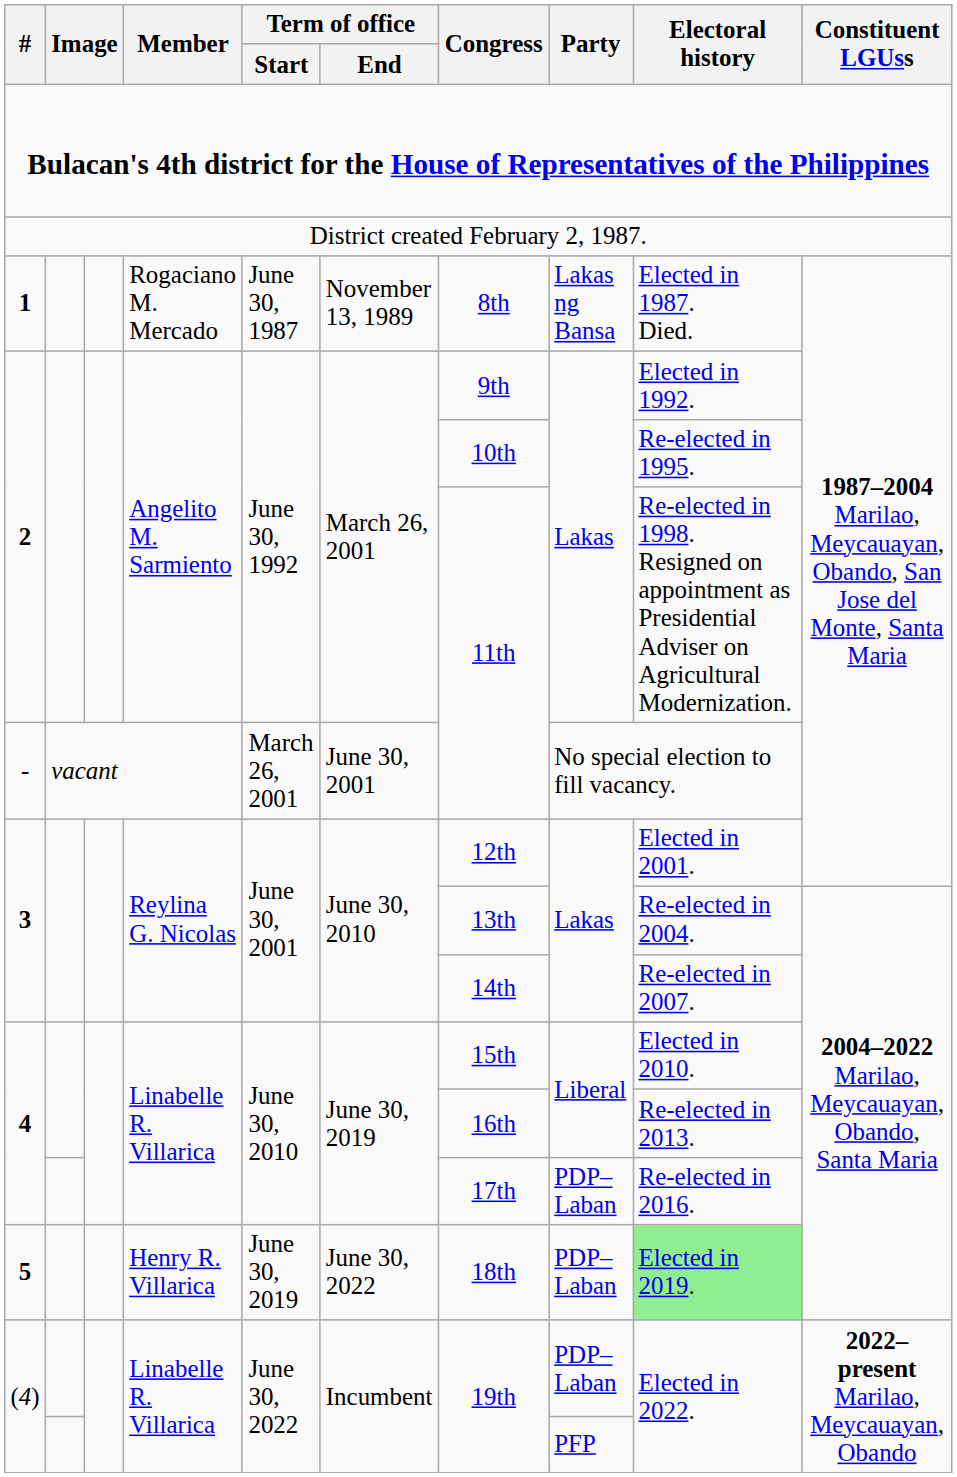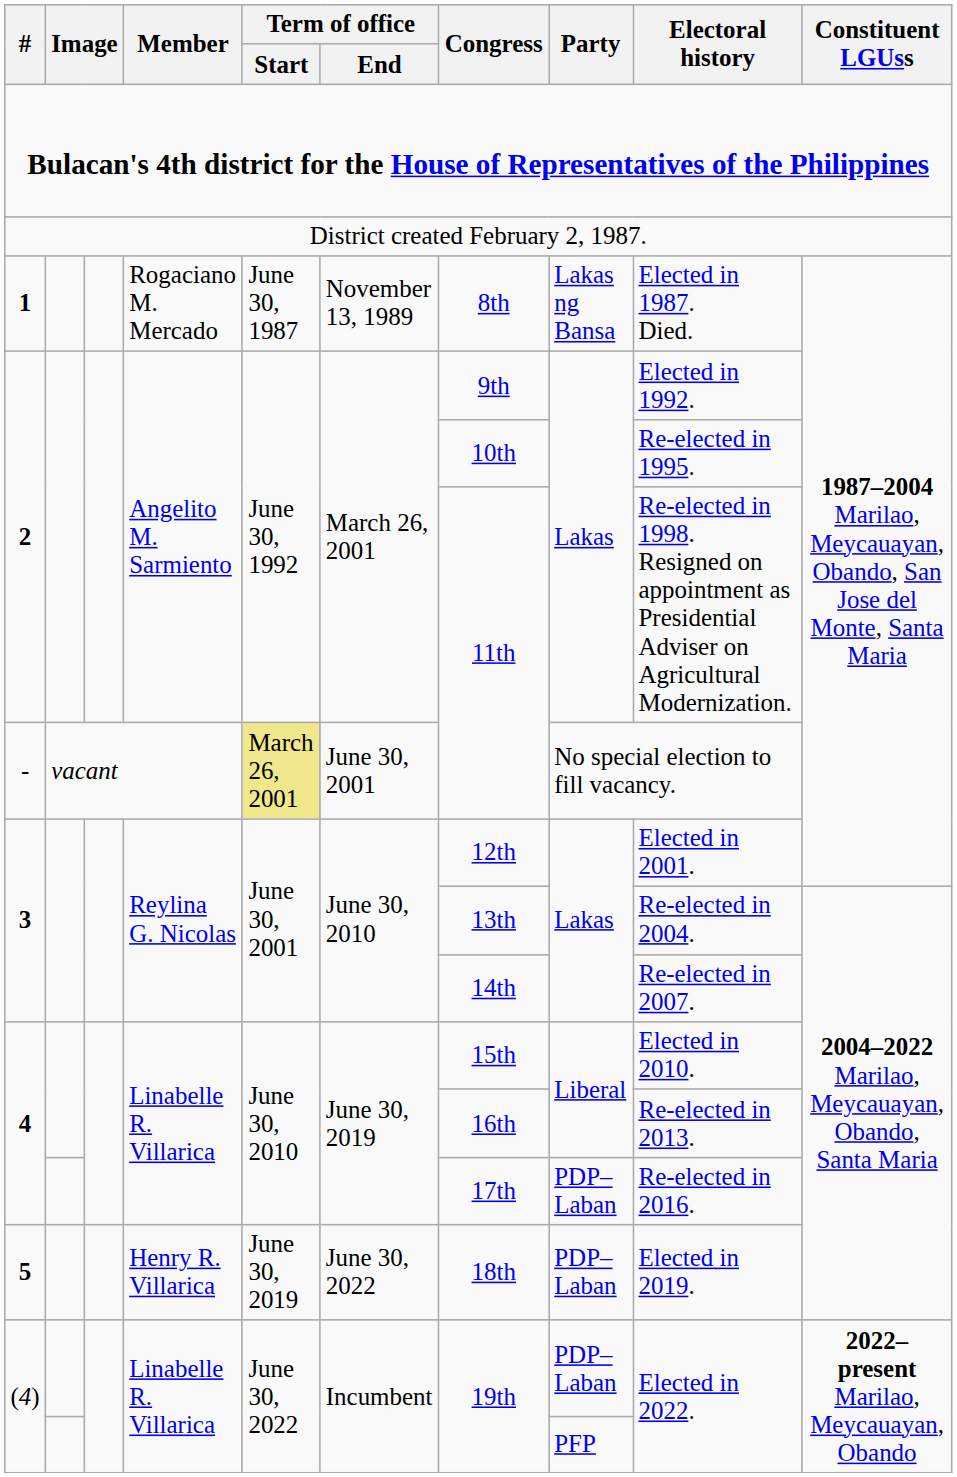- | Term of office / Start: no background -> khaki background
5 | Electoral history: lightgreen background -> no background
